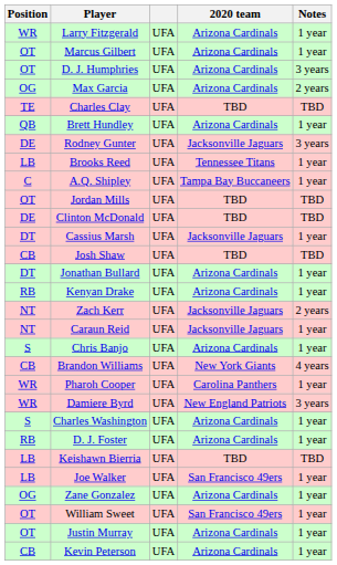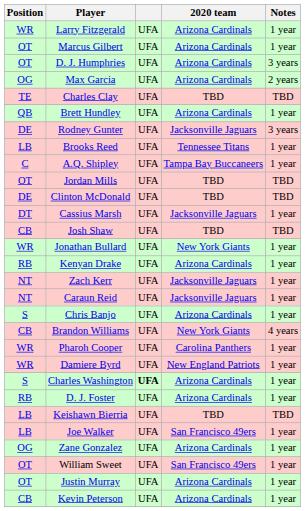Jonathan Bullard | Position: DT -> WR
Jonathan Bullard | 2020 team: Arizona Cardinals -> New York Giants
Zach Kerr | Notes: 2 years -> 1 year
Damiere Byrd | Notes: 3 years -> 1 year
Charles Washington | column 3: normal -> bold
